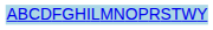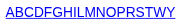row 1 | column 1: lightblue background -> no background
